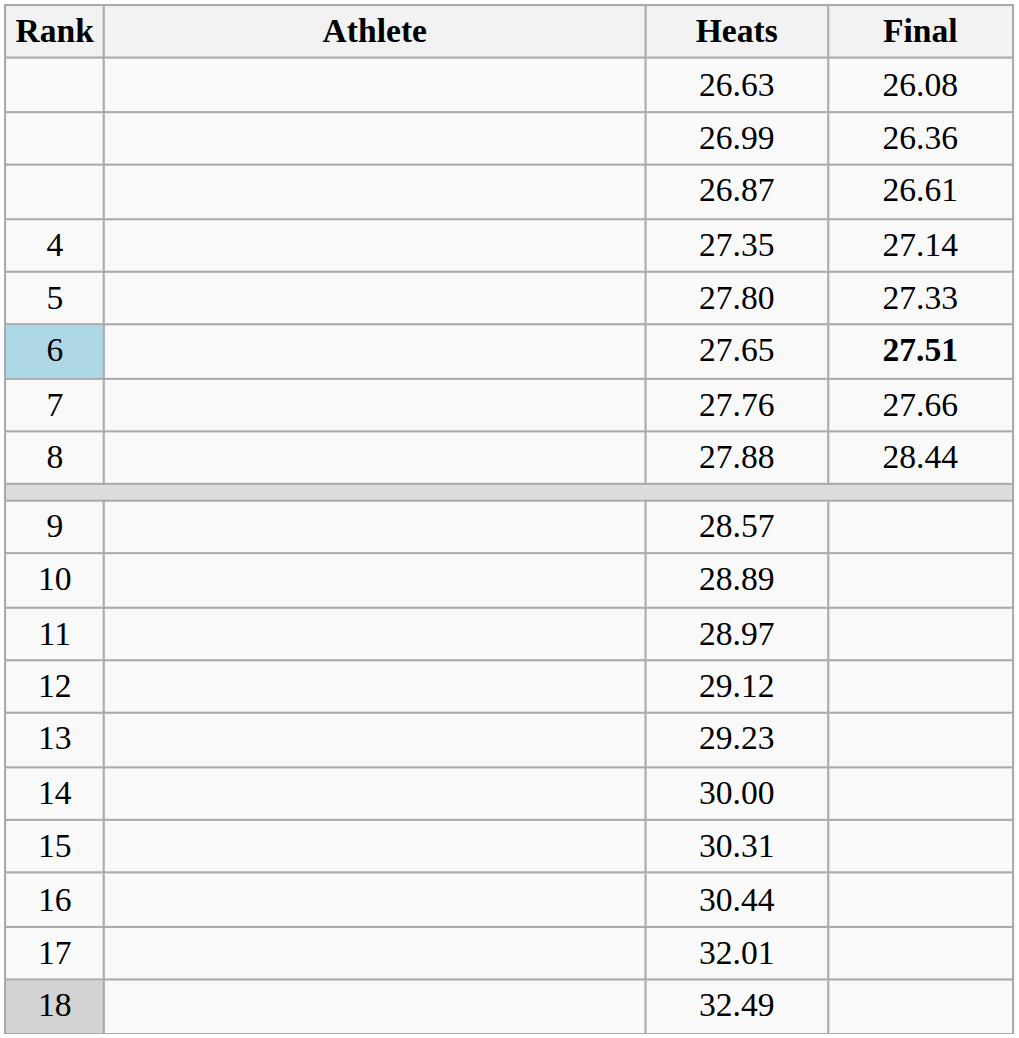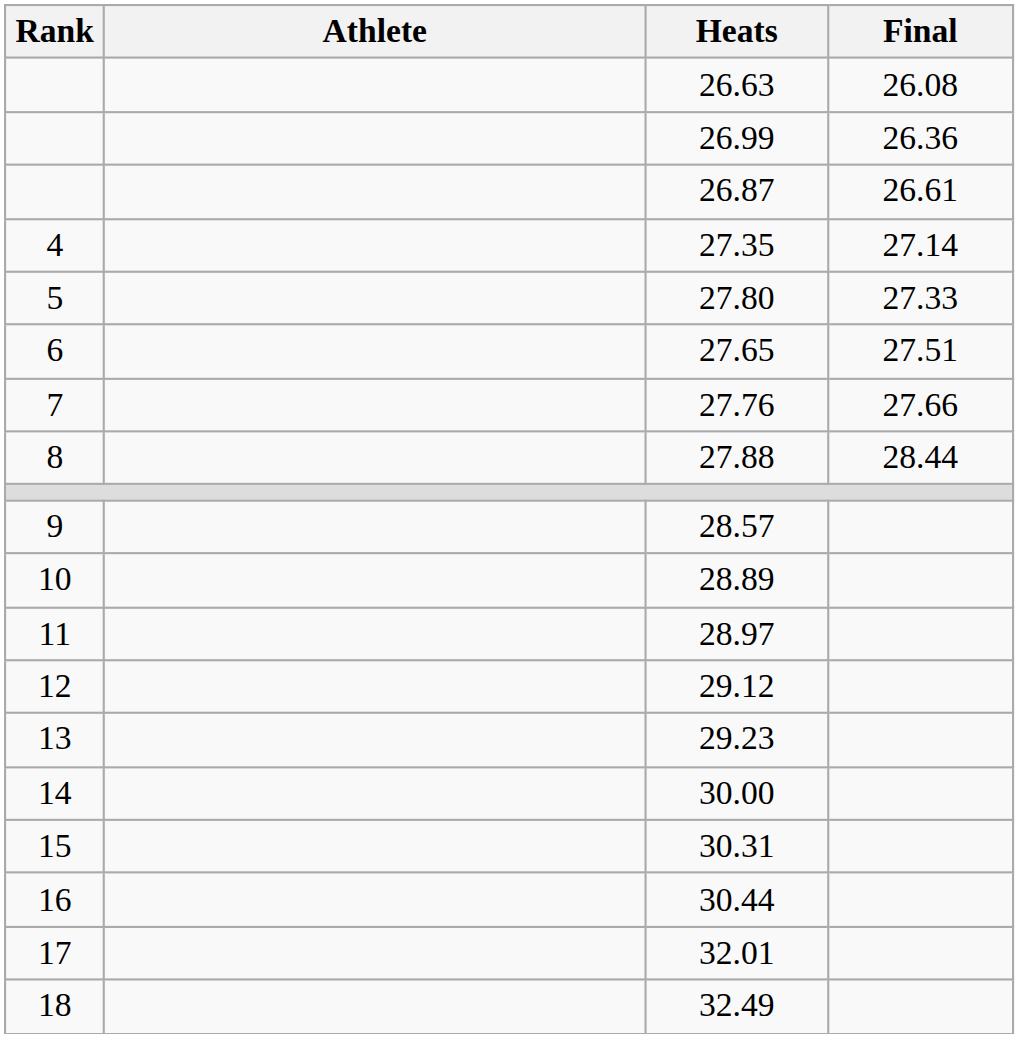27.65 | Rank: lightblue background -> no background
27.65 | Final: bold -> normal
32.49 | Rank: lightgrey background -> no background
